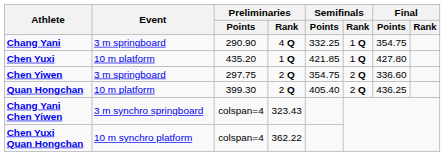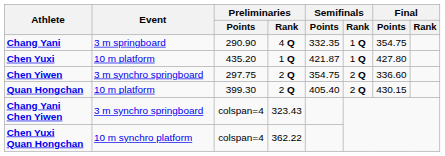Chang Yani | Semifinals / Points: 332.25 -> 332.35
Chen Yuxi | Semifinals / Points: 421.85 -> 421.87
Chen Yiwen | Event: 3 m springboard -> 3 m synchro springboard
Quan Hongchan | Final / Points: 436.25 -> 430.15
